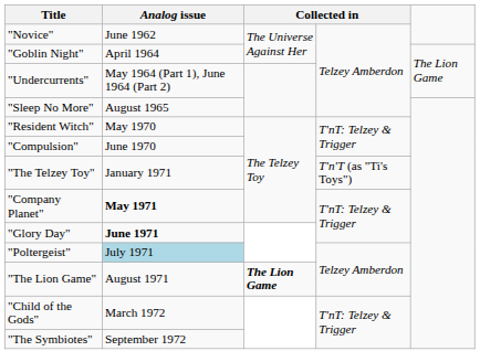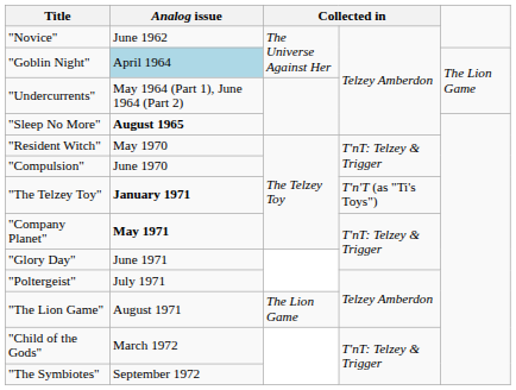"Goblin Night" | Analog issue: no background -> lightblue background
"Sleep No More" | Analog issue: normal -> bold
"The Telzey Toy" | Analog issue: normal -> bold
"Glory Day" | Analog issue: bold -> normal
"Poltergeist" | Analog issue: lightblue background -> no background
"The Lion Game" | column 3: bold -> normal
